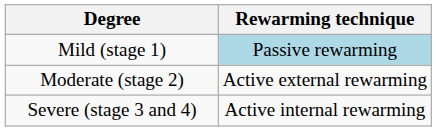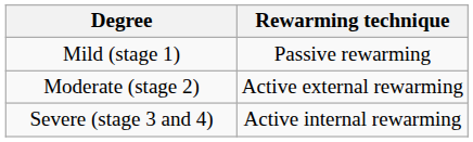Mild (stage 1) | Rewarming technique: lightblue background -> no background
